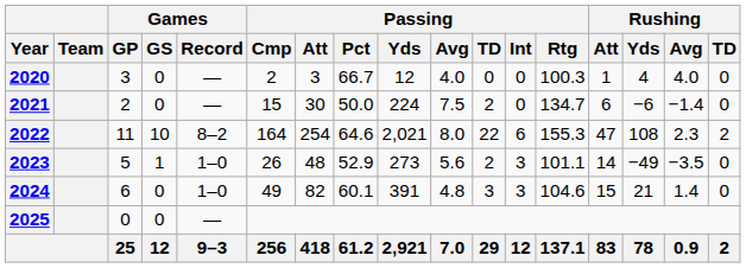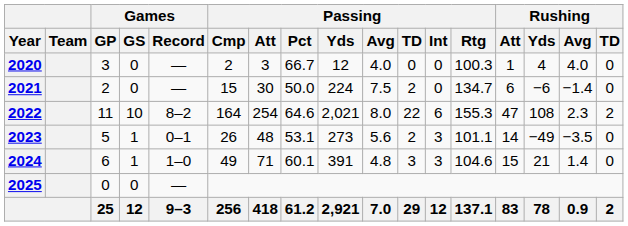2023 | Games / Record: 1–0 -> 0–1
2023 | Passing / Pct: 52.9 -> 53.1
2024 | Games / GS: 0 -> 1
2024 | Passing / Att: 82 -> 71
